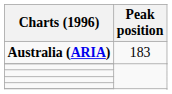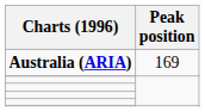row 2 | Peak position: 183 -> 169
